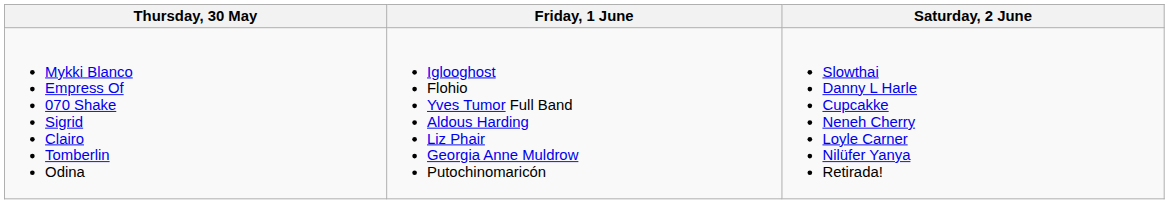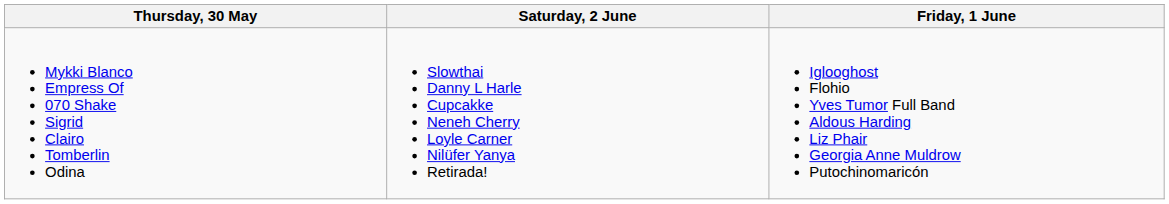columns swapped: Friday, 1 June <-> Saturday, 2 June
